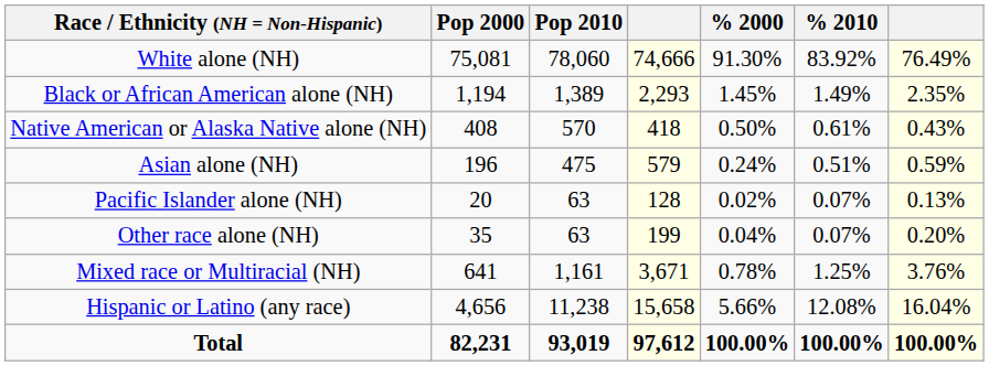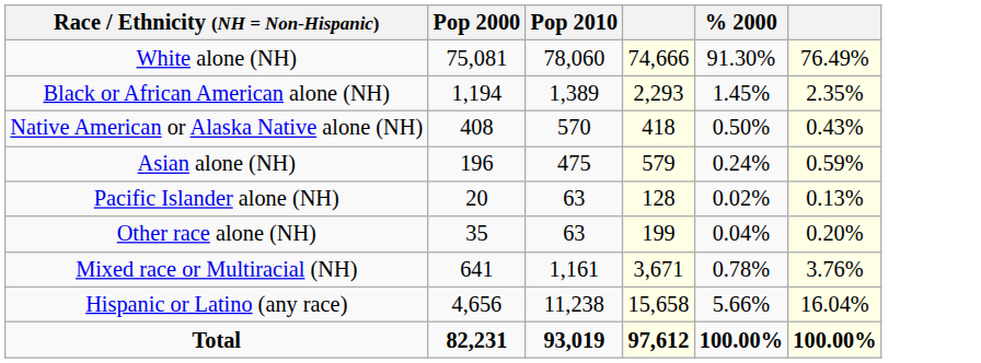- column: % 2010 | 83.92% | 1.49% | 0.61% | 0.51% | 0.07% | 0.07% | 1.25% | 12.08% | 100.00%
